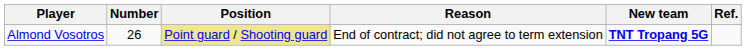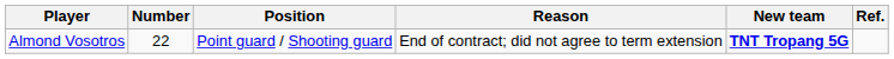Almond Vosotros | Number: 26 -> 22
Almond Vosotros | Position: khaki background -> no background
